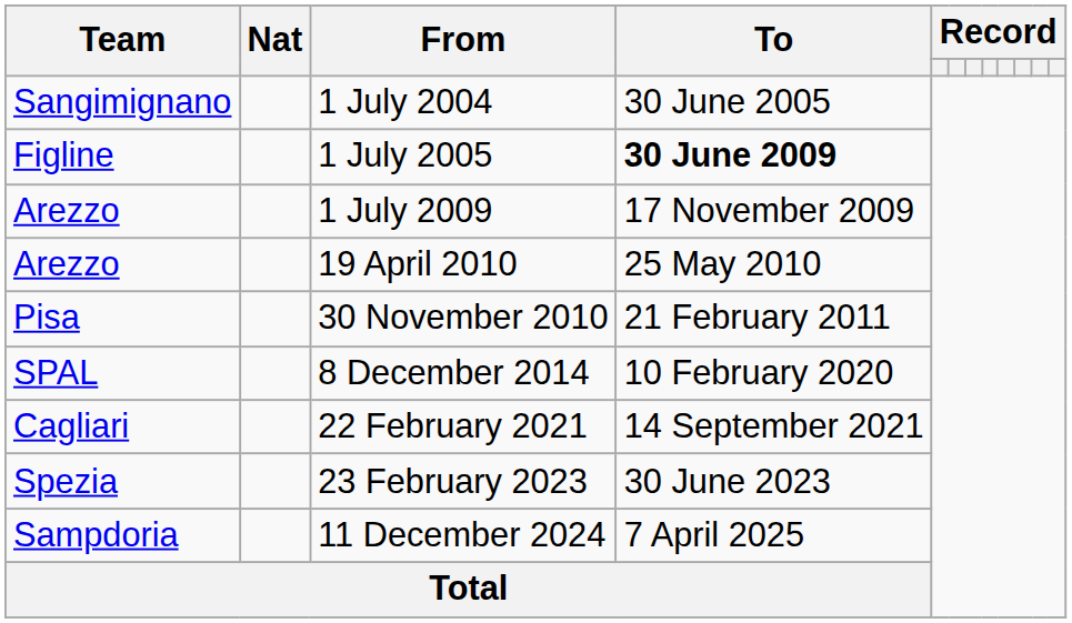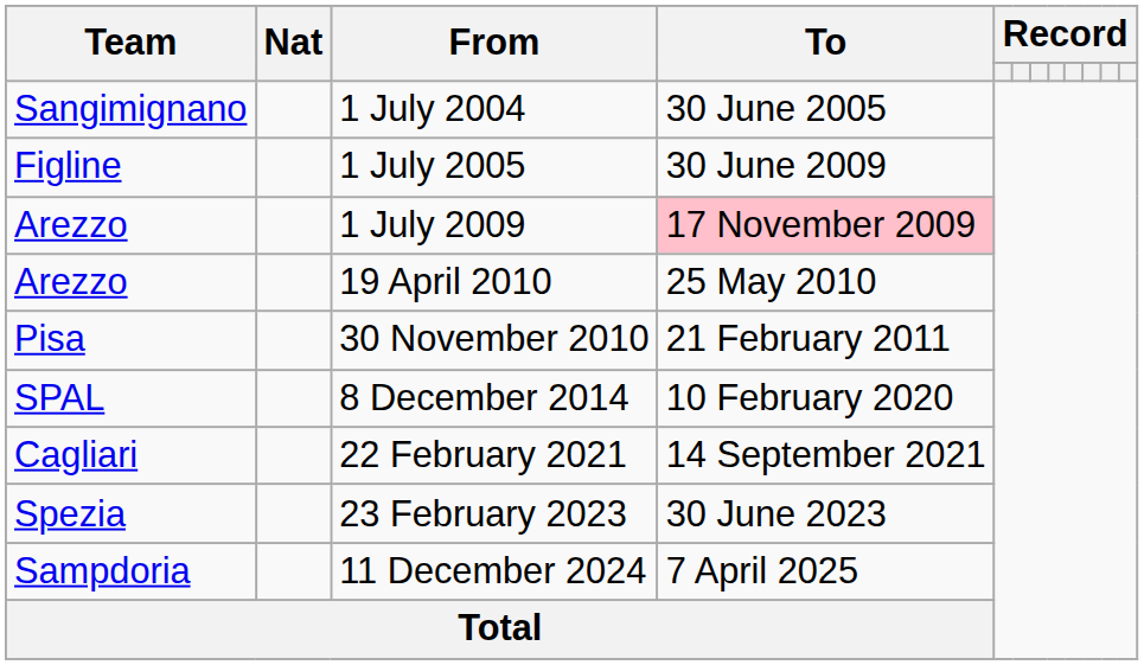1 July 2005 | To: bold -> normal
1 July 2009 | To: no background -> pink background
